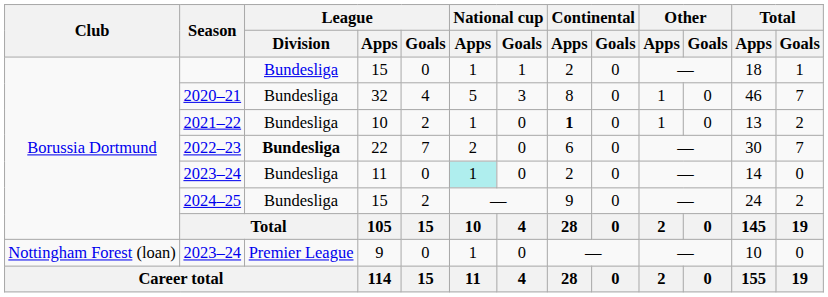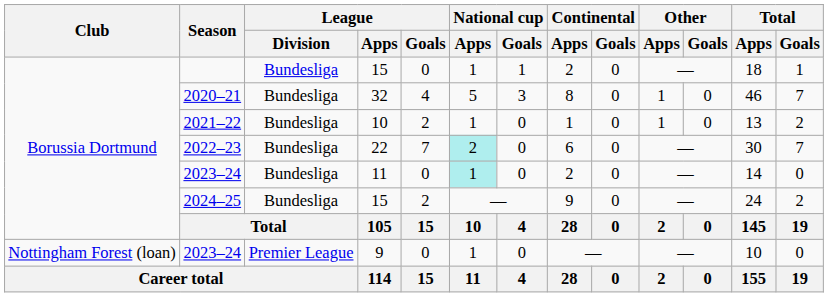2021–22 | Continental / Apps: bold -> normal
2022–23 | League / Division: bold -> normal
2022–23 | National cup / Apps: no background -> paleturquoise background
